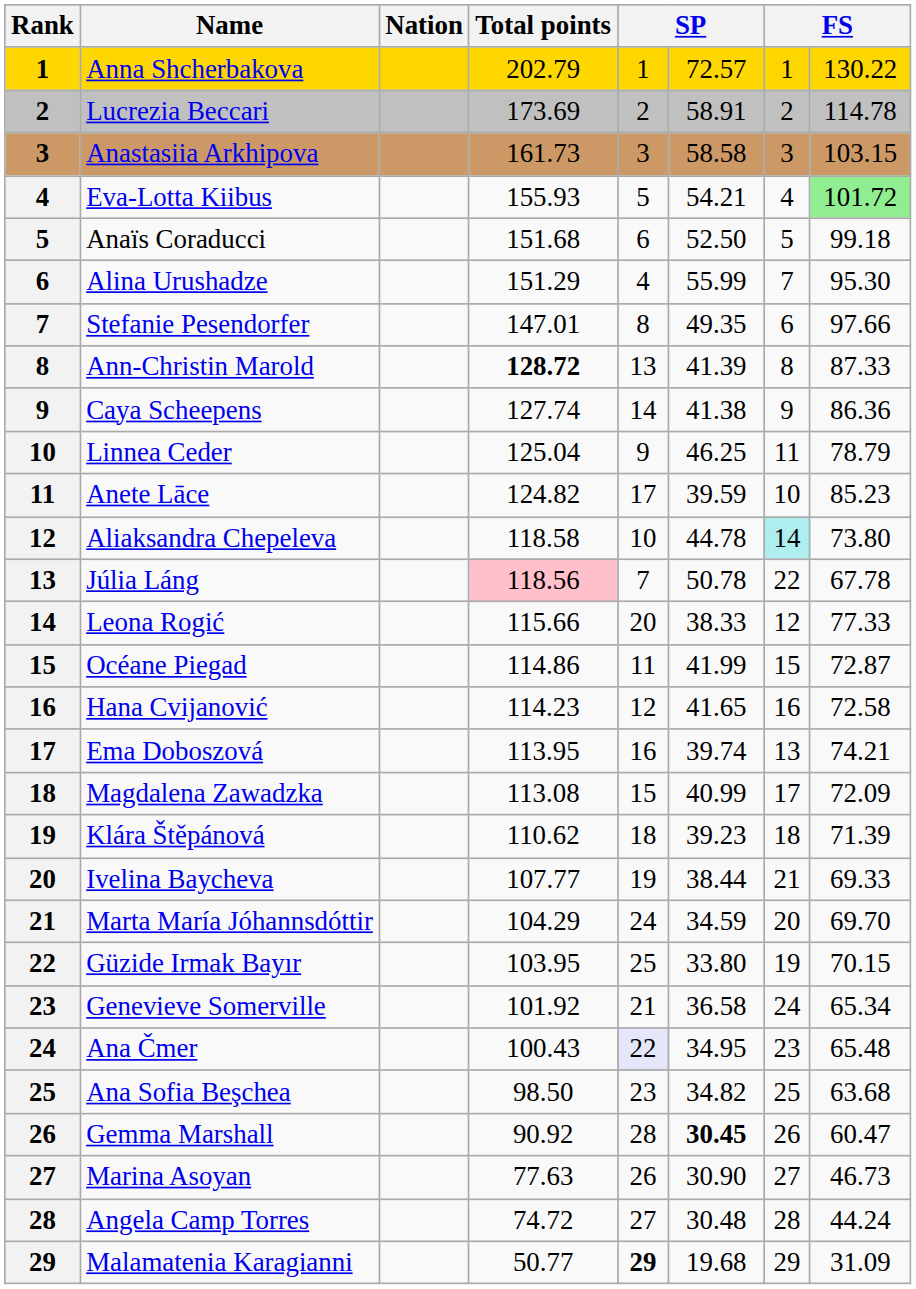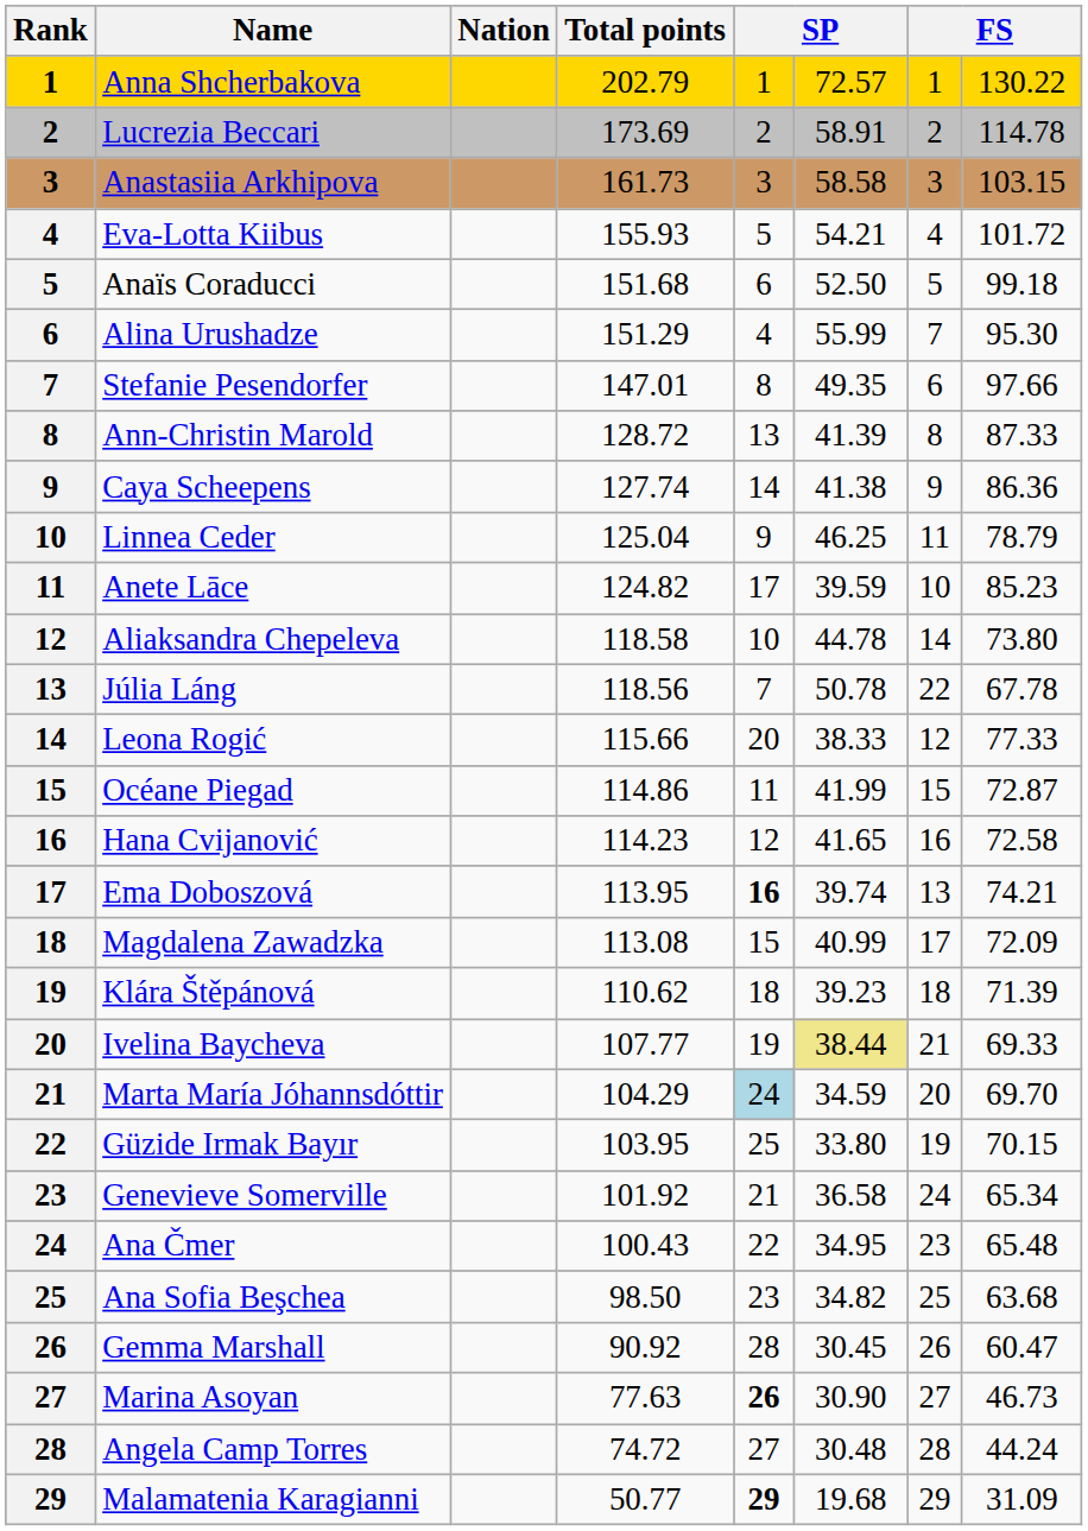Eva-Lotta Kiibus | column 8: lightgreen background -> no background
Ann-Christin Marold | Total points: bold -> normal
Aliaksandra Chepeleva | column 7: paleturquoise background -> no background
Júlia Láng | Total points: pink background -> no background
Ema Doboszová | column 5: normal -> bold
Ivelina Baycheva | column 6: no background -> khaki background
Marta María Jóhannsdóttir | column 5: no background -> lightblue background
Ana Čmer | column 5: lavender background -> no background
Gemma Marshall | column 6: bold -> normal
Marina Asoyan | column 5: normal -> bold
